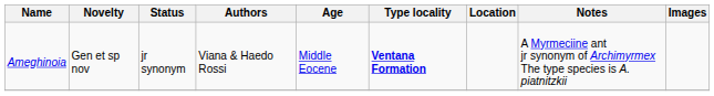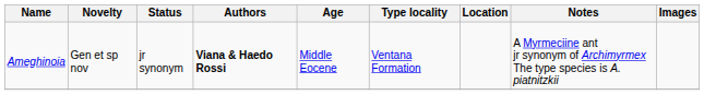Ameghinoia | Authors: normal -> bold
Ameghinoia | Type locality: bold -> normal
